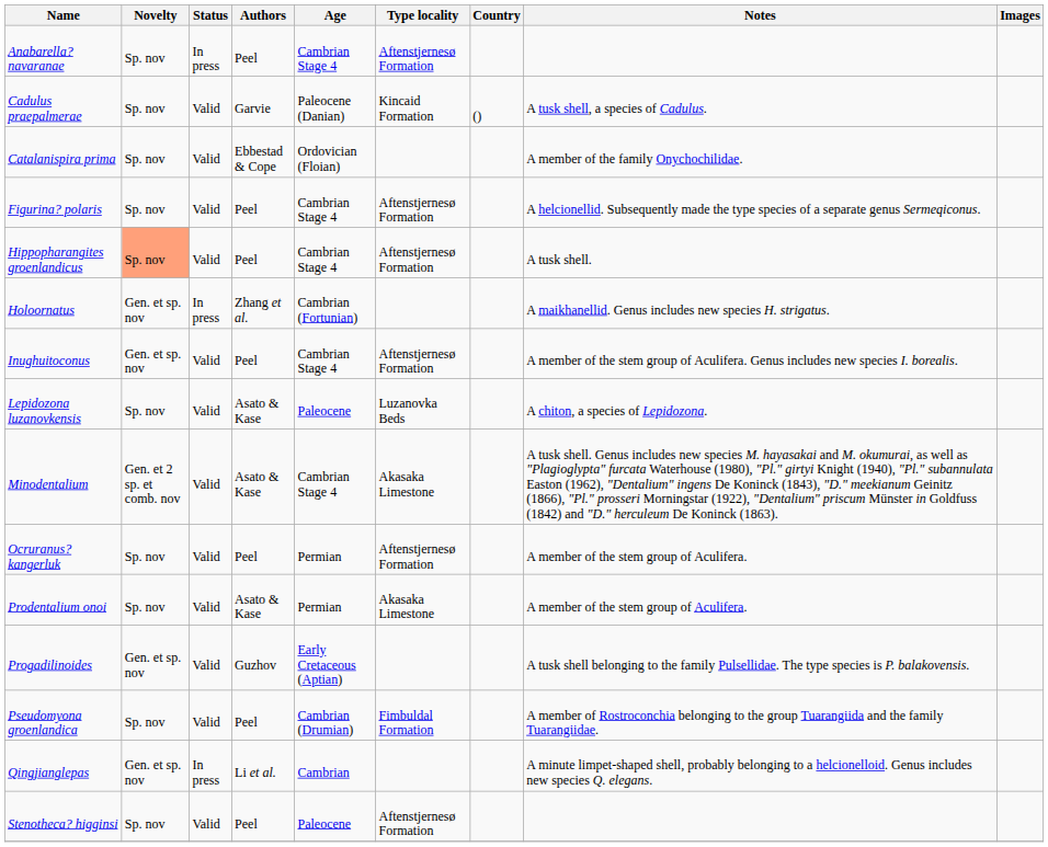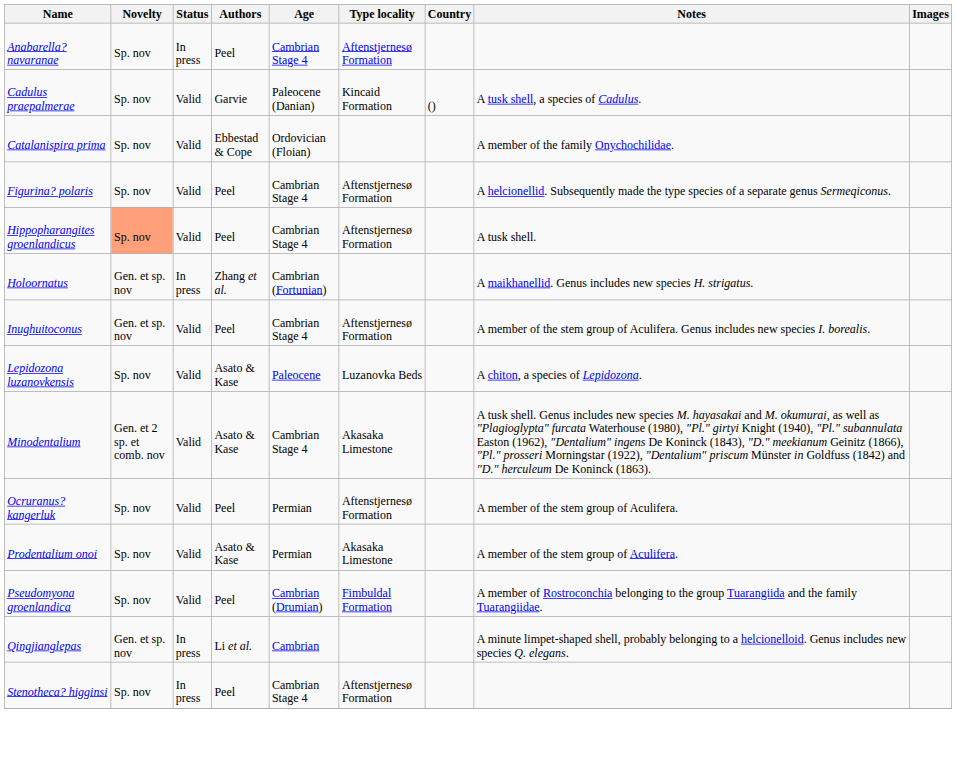- row: Progadilinoides | Gen. et sp. nov | Valid | Guzhov | Early Cretaceous (Aptian) | A tusk shell belonging to the family Pulsellidae. The type species is P. balakovensis.
Stenotheca? higginsi | Status: Valid -> In press
Stenotheca? higginsi | Age: Paleocene -> Cambrian Stage 4
